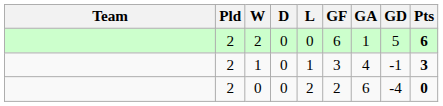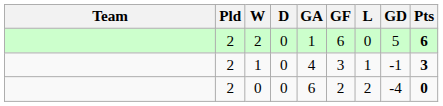columns swapped: L <-> GA
